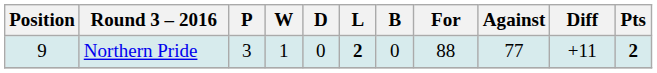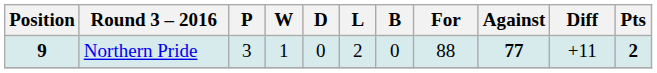Northern Pride | Position: normal -> bold
Northern Pride | L: bold -> normal
Northern Pride | Against: normal -> bold
